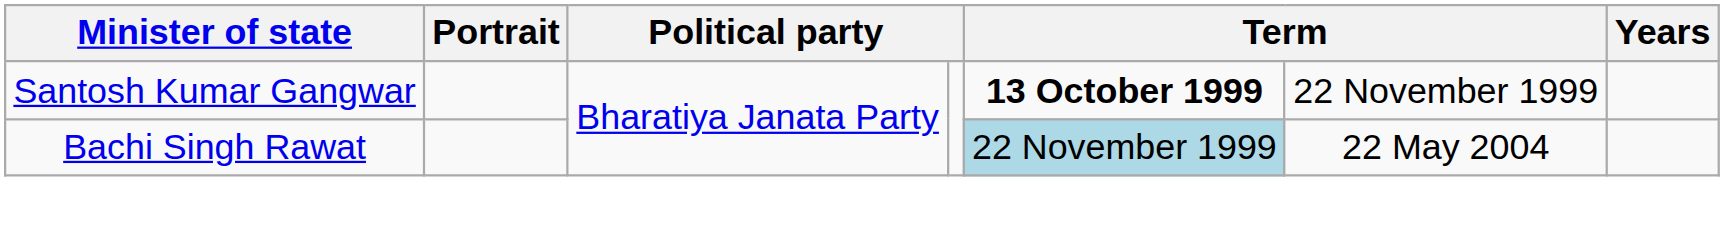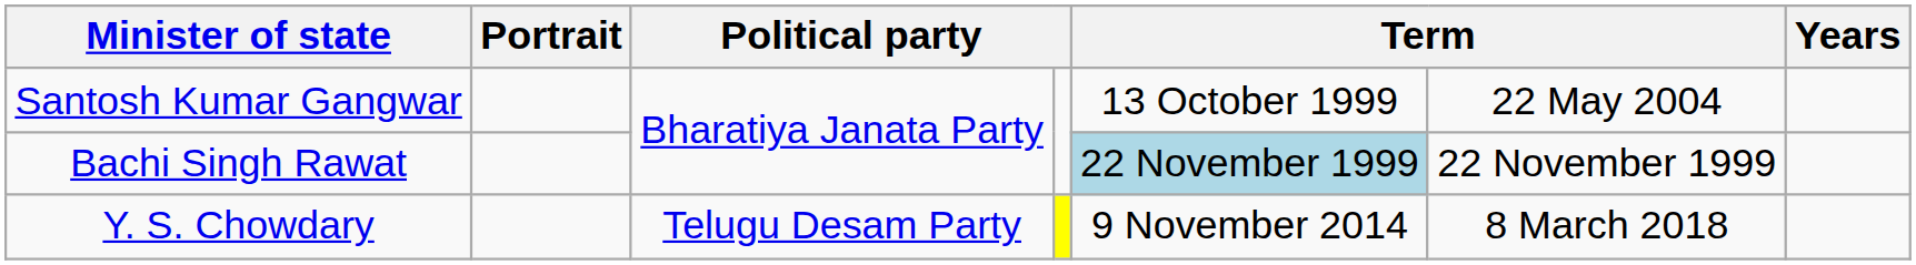Santosh Kumar Gangwar | column 5: bold -> normal
Santosh Kumar Gangwar | column 6: 22 November 1999 -> 22 May 2004
Bachi Singh Rawat | column 6: 22 May 2004 -> 22 November 1999
+ row: Y. S. Chowdary | Telugu Desam Party | 9 November 2014 | 8 March 2018
